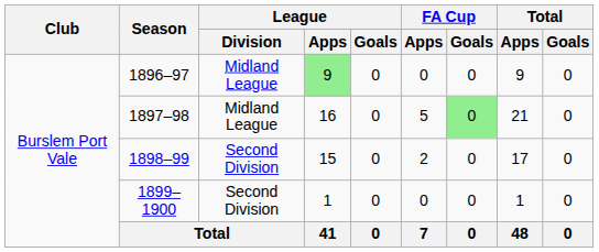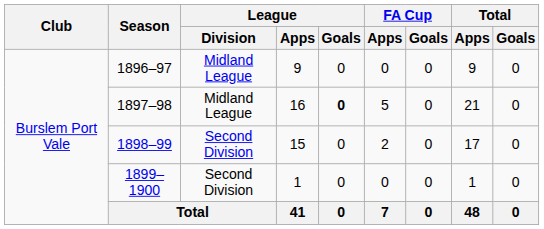1896–97 | League / Apps: lightgreen background -> no background
1897–98 | League / Goals: normal -> bold
1897–98 | FA Cup / Goals: lightgreen background -> no background
